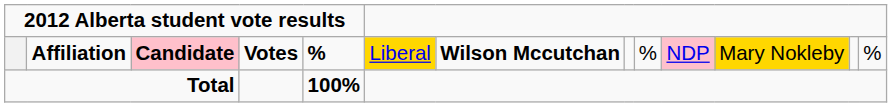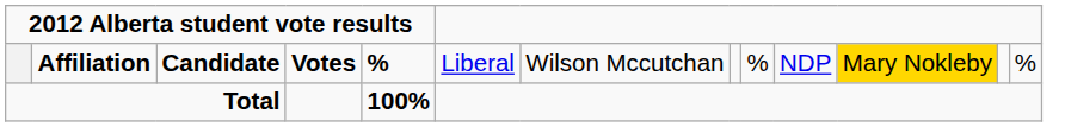row 2 | column 3: pink background -> no background
row 2 | column 6: gold background -> no background
row 2 | column 7: bold -> normal
row 2 | column 10: pink background -> no background
